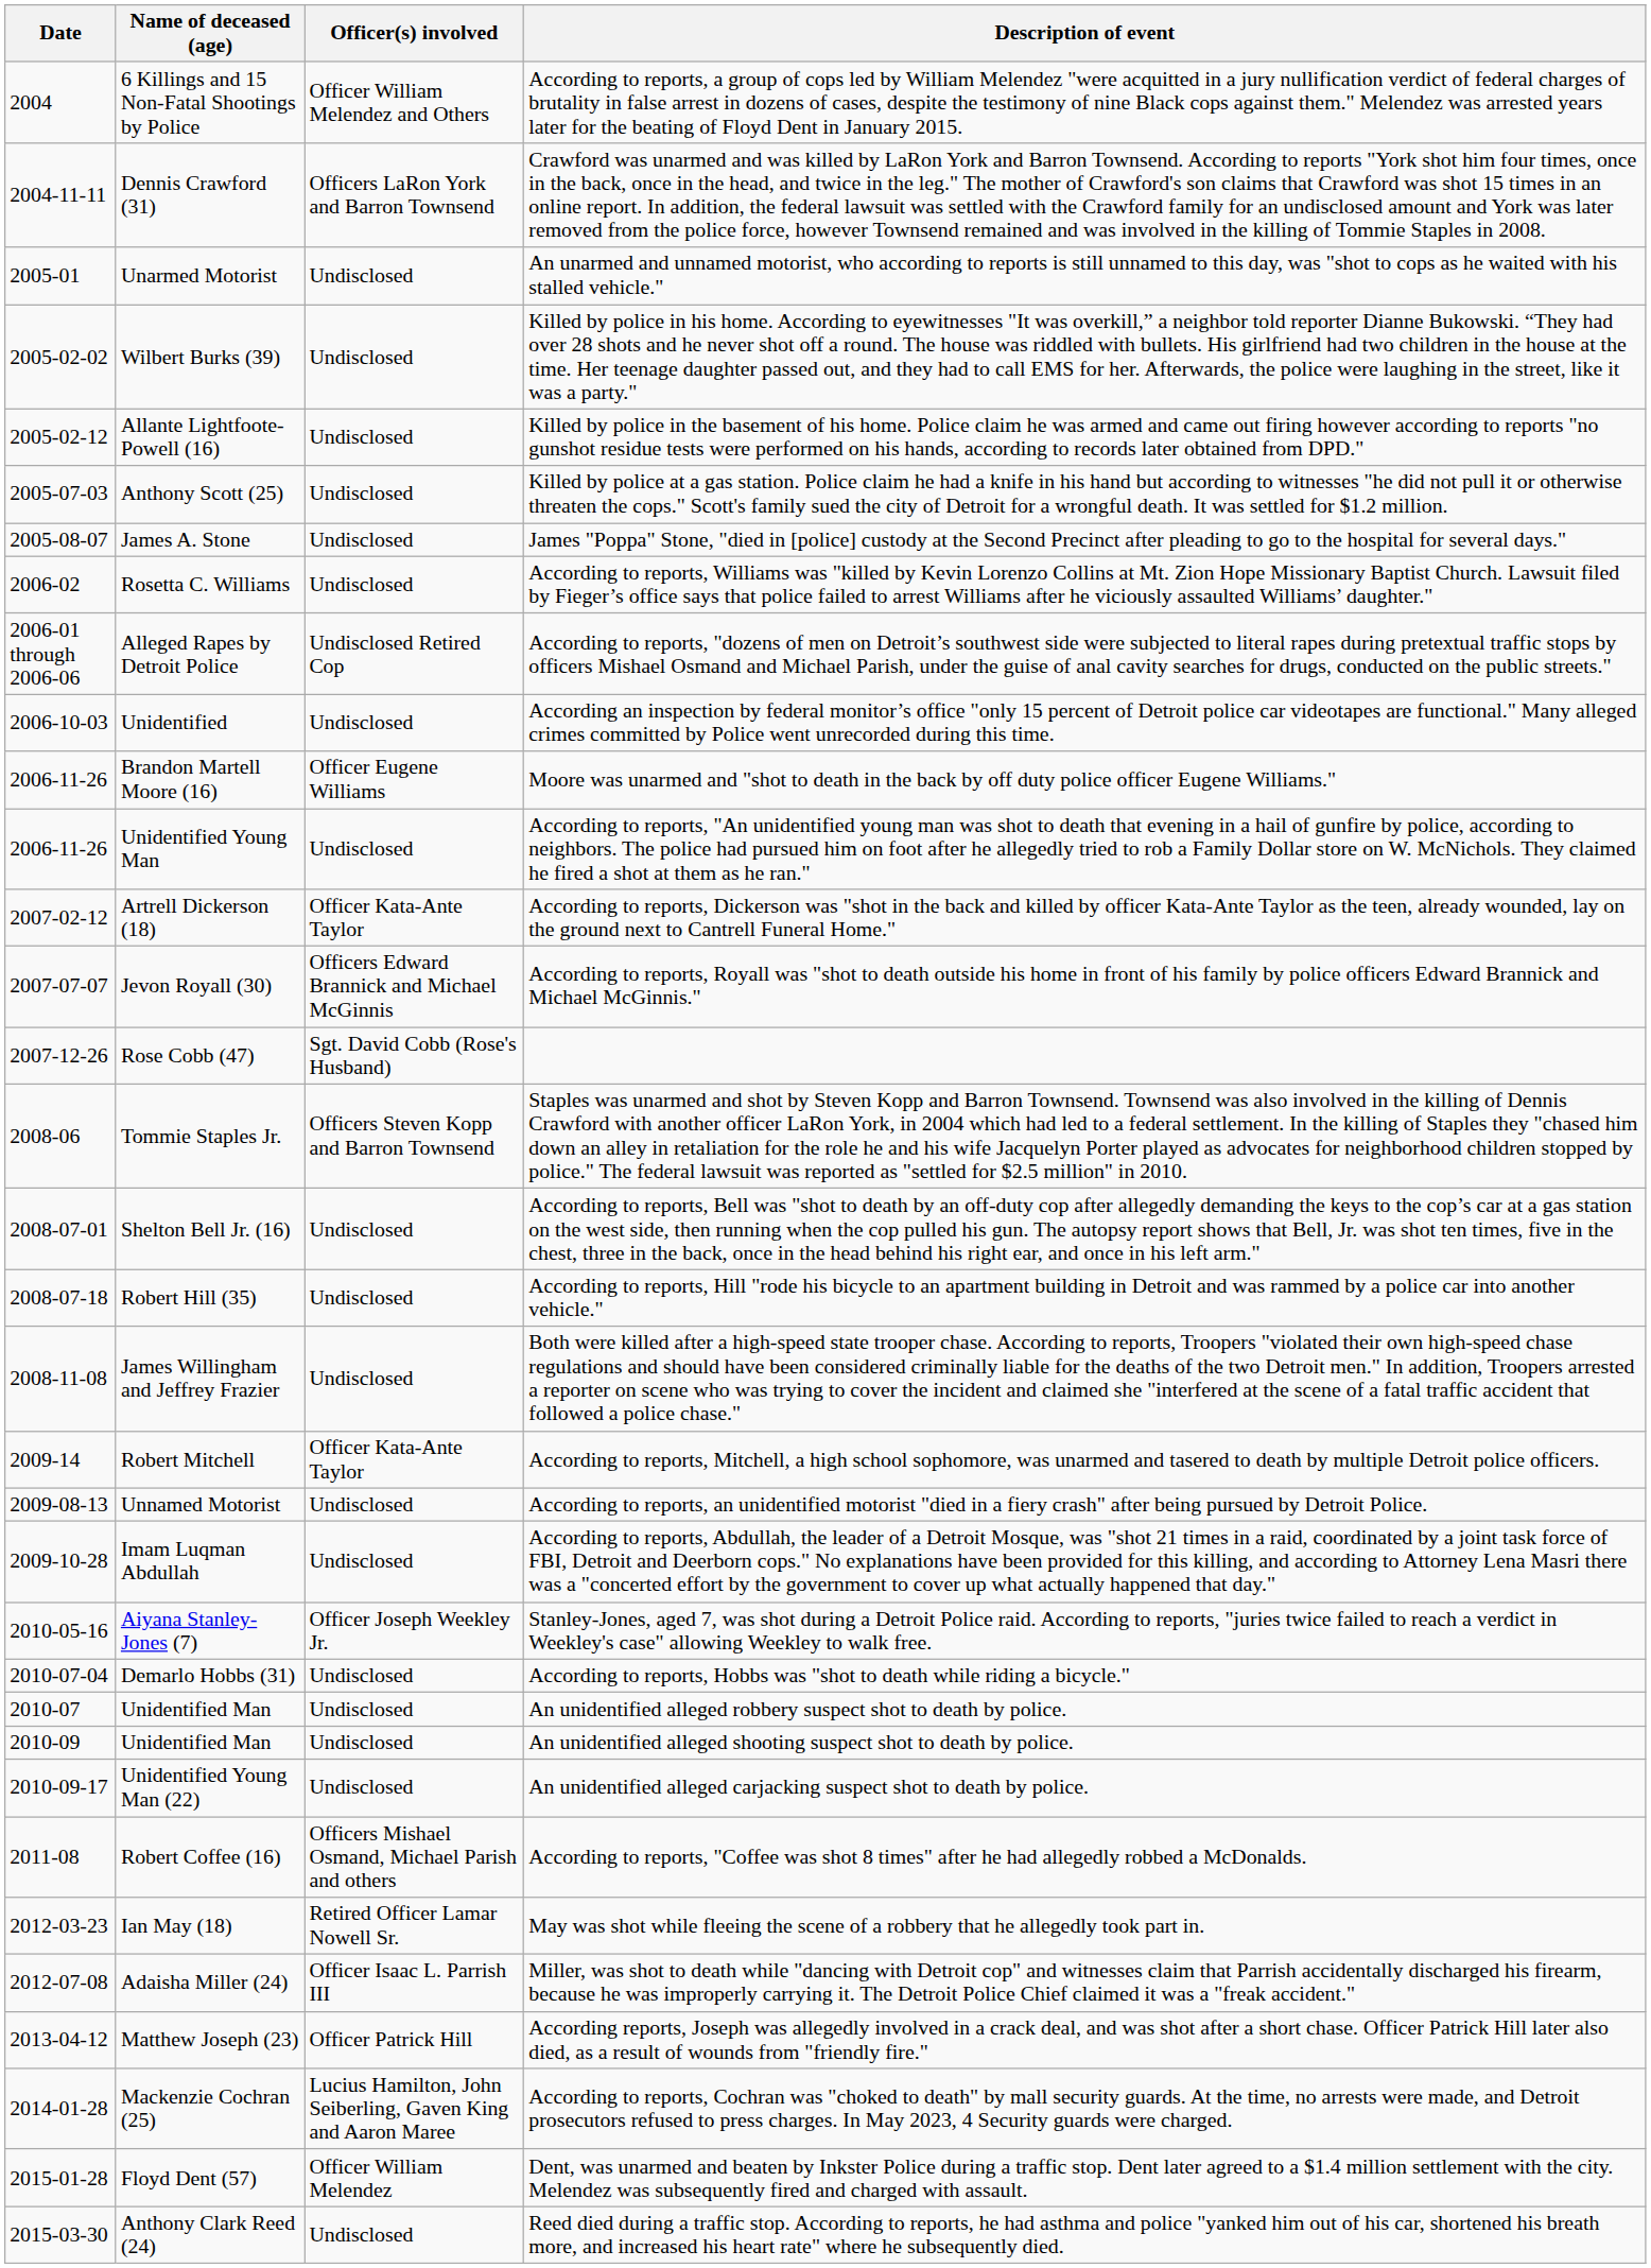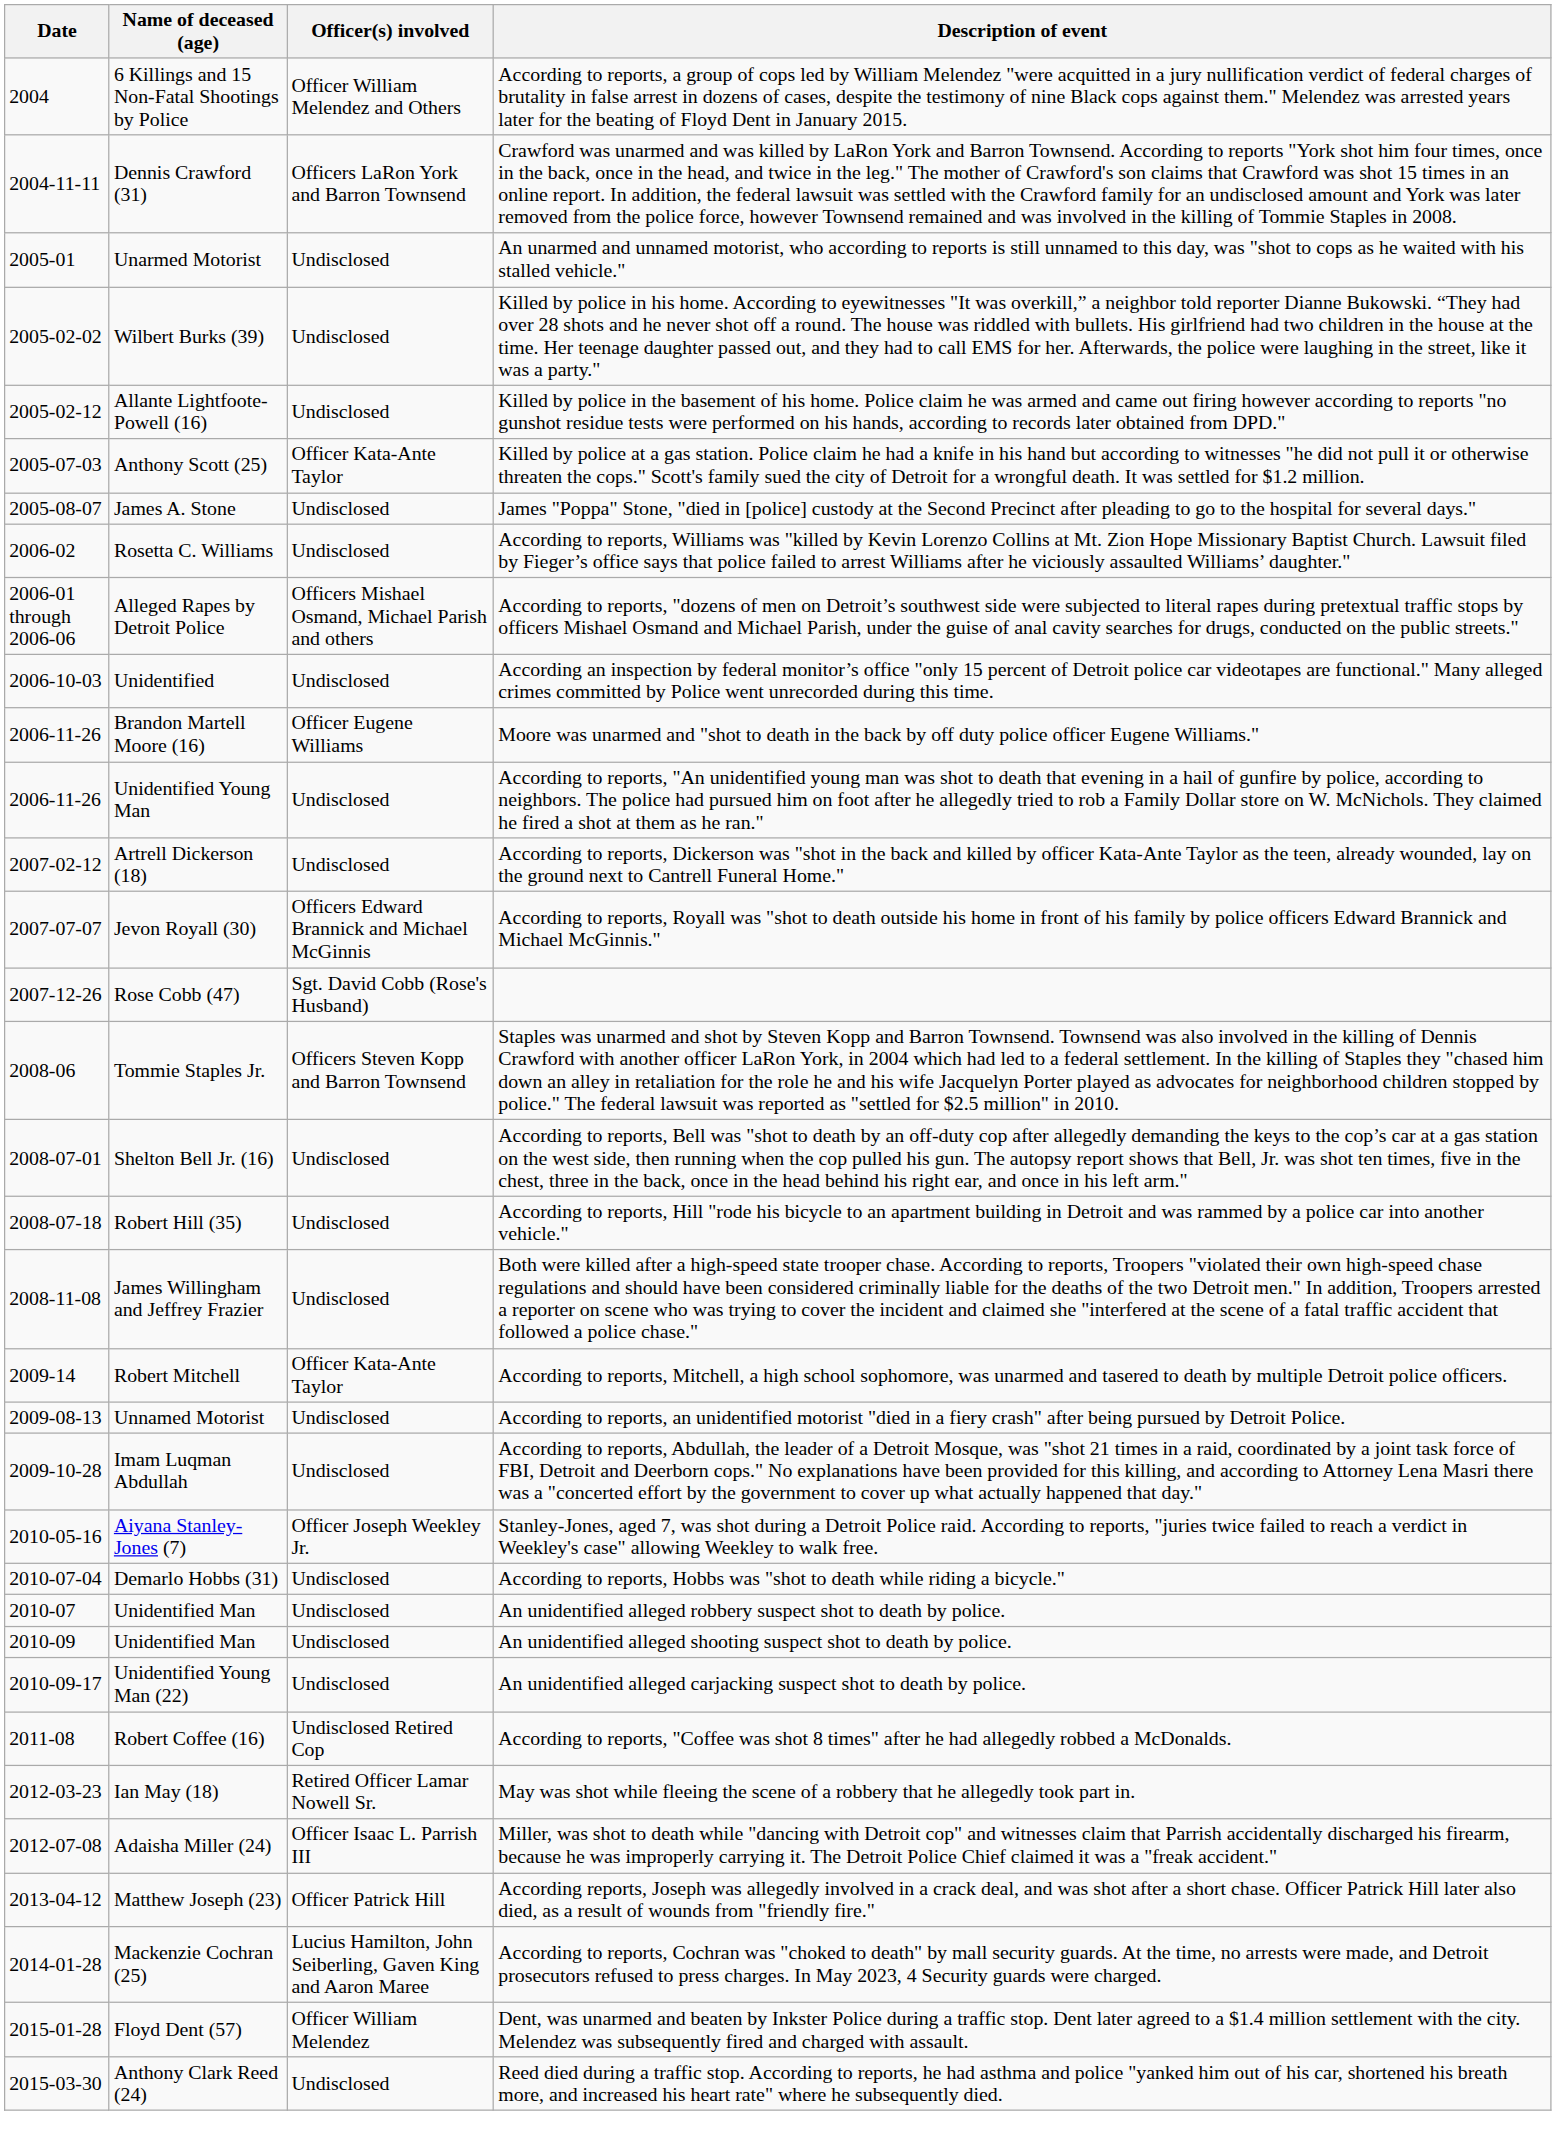row 7 | Officer(s) involved: Undisclosed -> Officer Kata-Ante Taylor
row 10 | Officer(s) involved: Undisclosed Retired Cop -> Officers Mishael Osmand, Michael Parish and others
row 14 | Officer(s) involved: Officer Kata-Ante Taylor -> Undisclosed
row 29 | Officer(s) involved: Officers Mishael Osmand, Michael Parish and others -> Undisclosed Retired Cop
